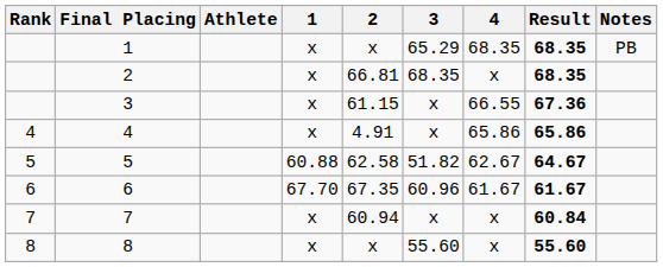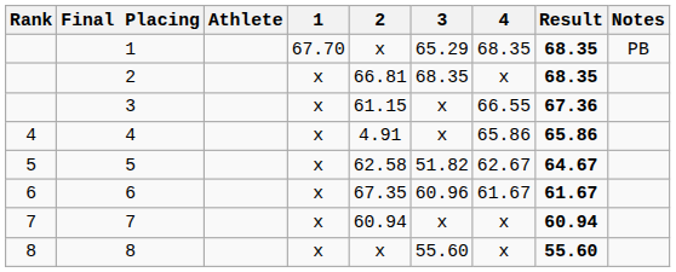row 2 | 1: x -> 67.70
row 6 | 1: 60.88 -> x
row 7 | 1: 67.70 -> x
row 8 | Result: 60.84 -> 60.94
